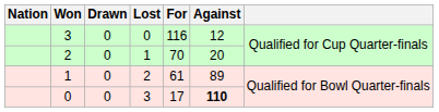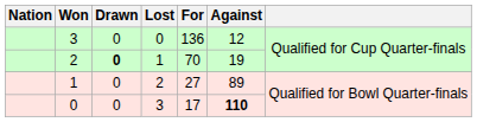row 2 | For: 116 -> 136
row 3 | Drawn: normal -> bold
row 3 | Against: 20 -> 19
row 4 | For: 61 -> 27
